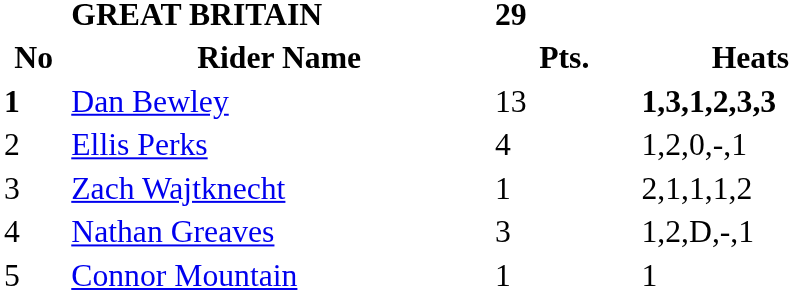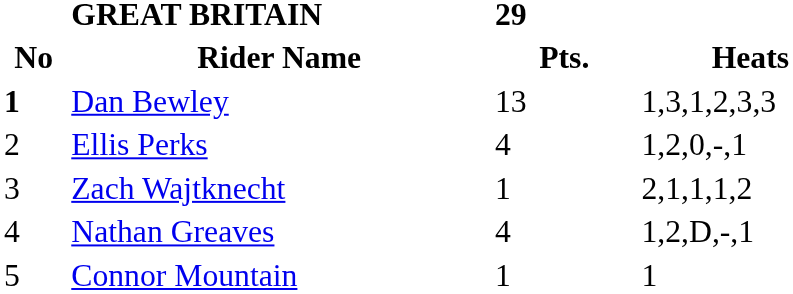Dan Bewley | Heats: bold -> normal
Nathan Greaves | 29 / Pts.: 3 -> 4
